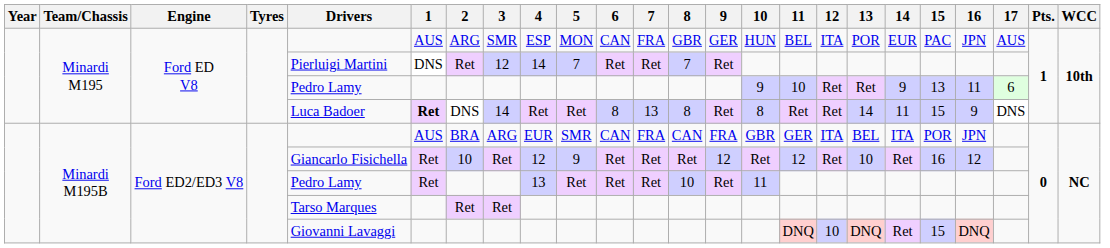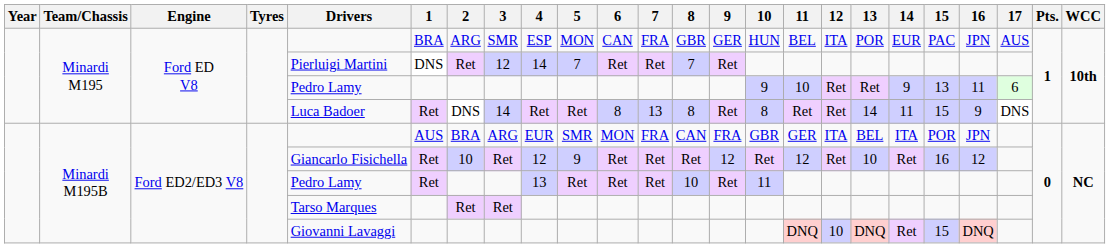row 2 | 1: AUS -> BRA
row 5 | 1: bold -> normal
row 6 | 6: CAN -> MON
